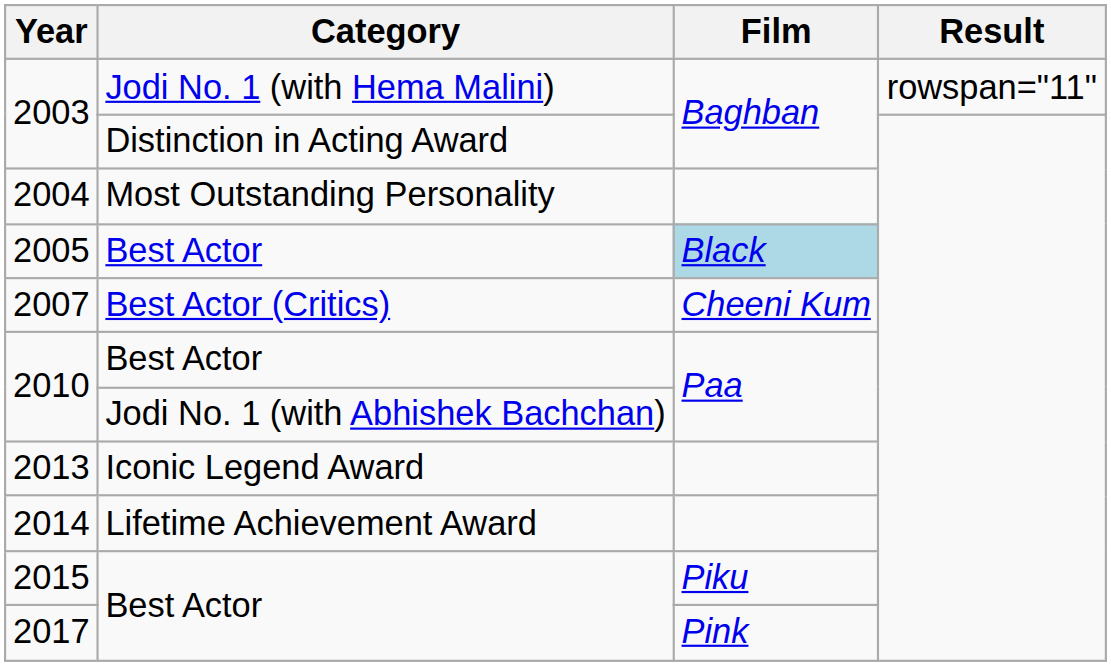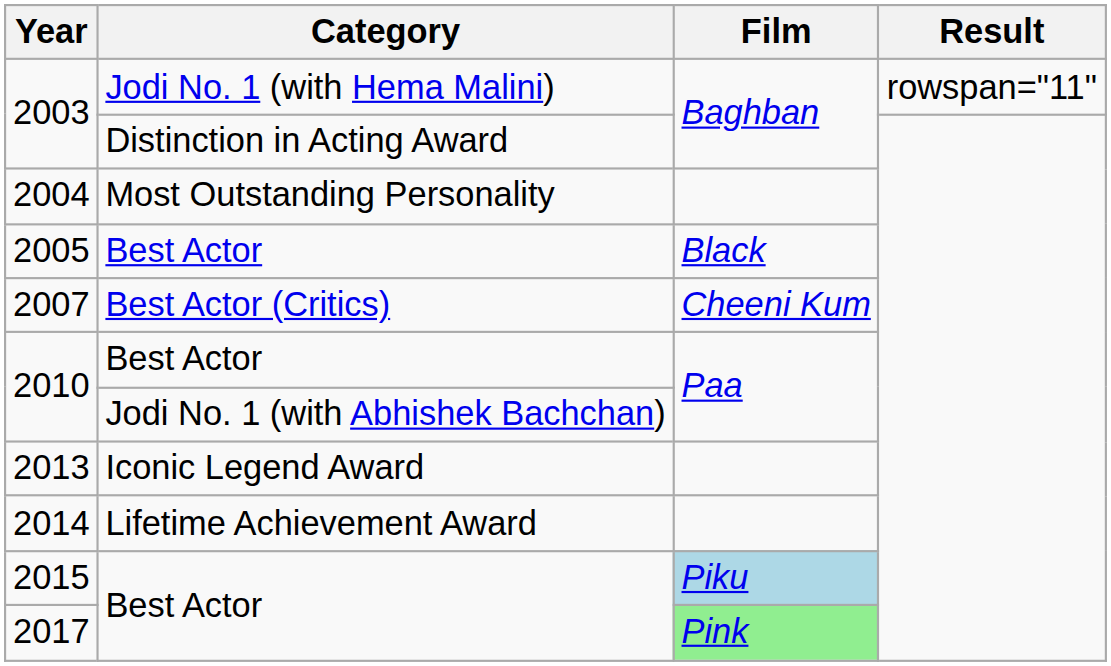2005 | Film: lightblue background -> no background
2015 | Film: no background -> lightblue background
2017 | Film: no background -> lightgreen background
